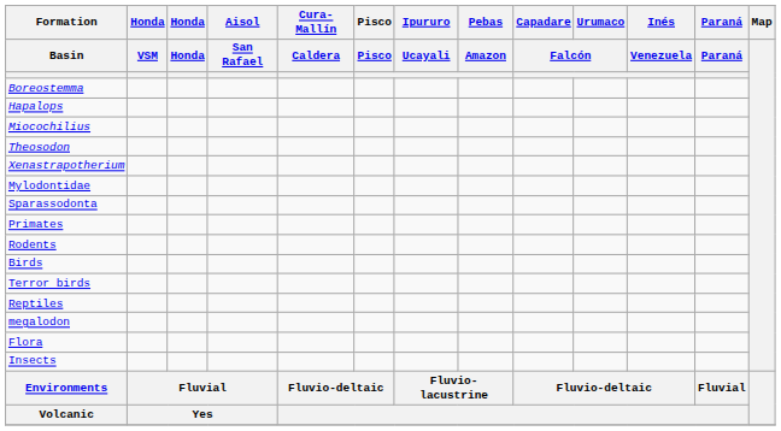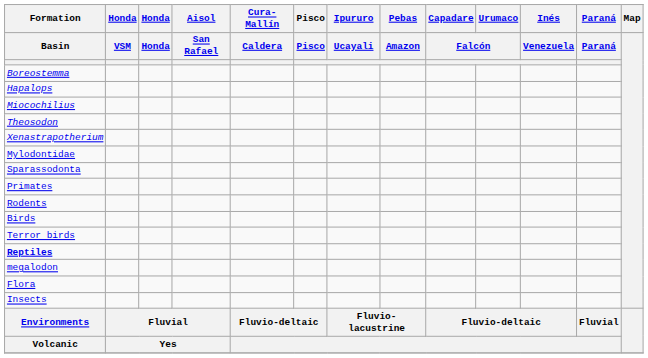Reptiles | Formation / Basin: normal -> bold
